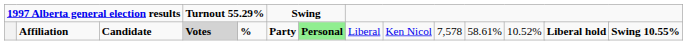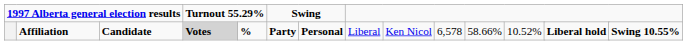Affiliation | column 7: lightgreen background -> no background
Affiliation | column 10: 7,578 -> 6,578
Affiliation | column 11: 58.61% -> 58.66%
